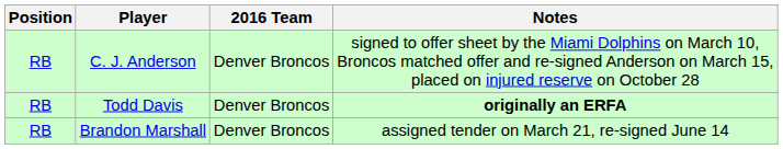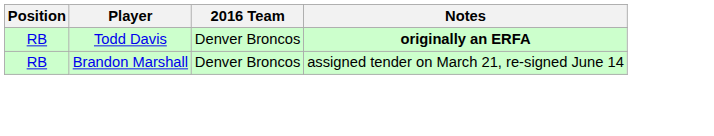- row: RB | C. J. Anderson | Denver Broncos | signed to offer sheet by the Miami Dolphins on March 10, Broncos matched offer and re-signed Anderson on March 15, placed on injured reserve on October 28
